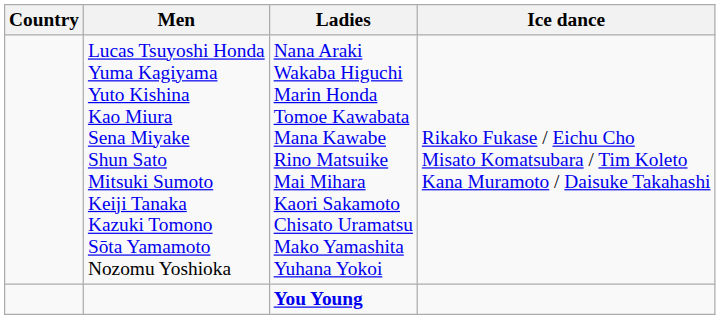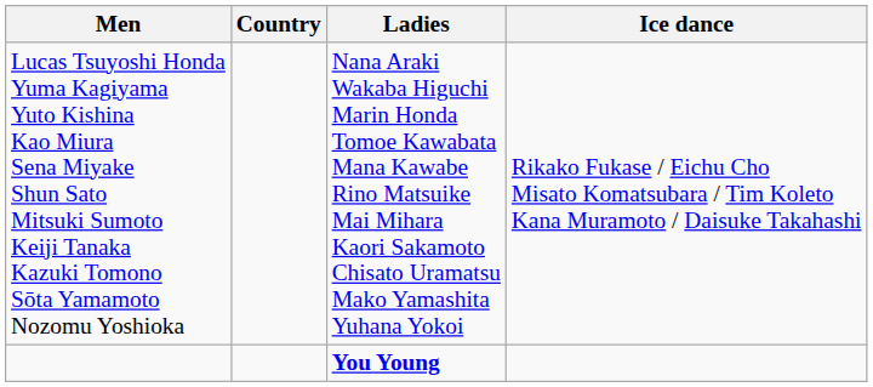columns swapped: Country <-> Men
